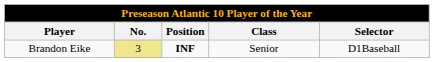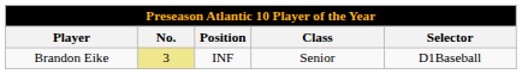Brandon Eike | Position: bold -> normal
